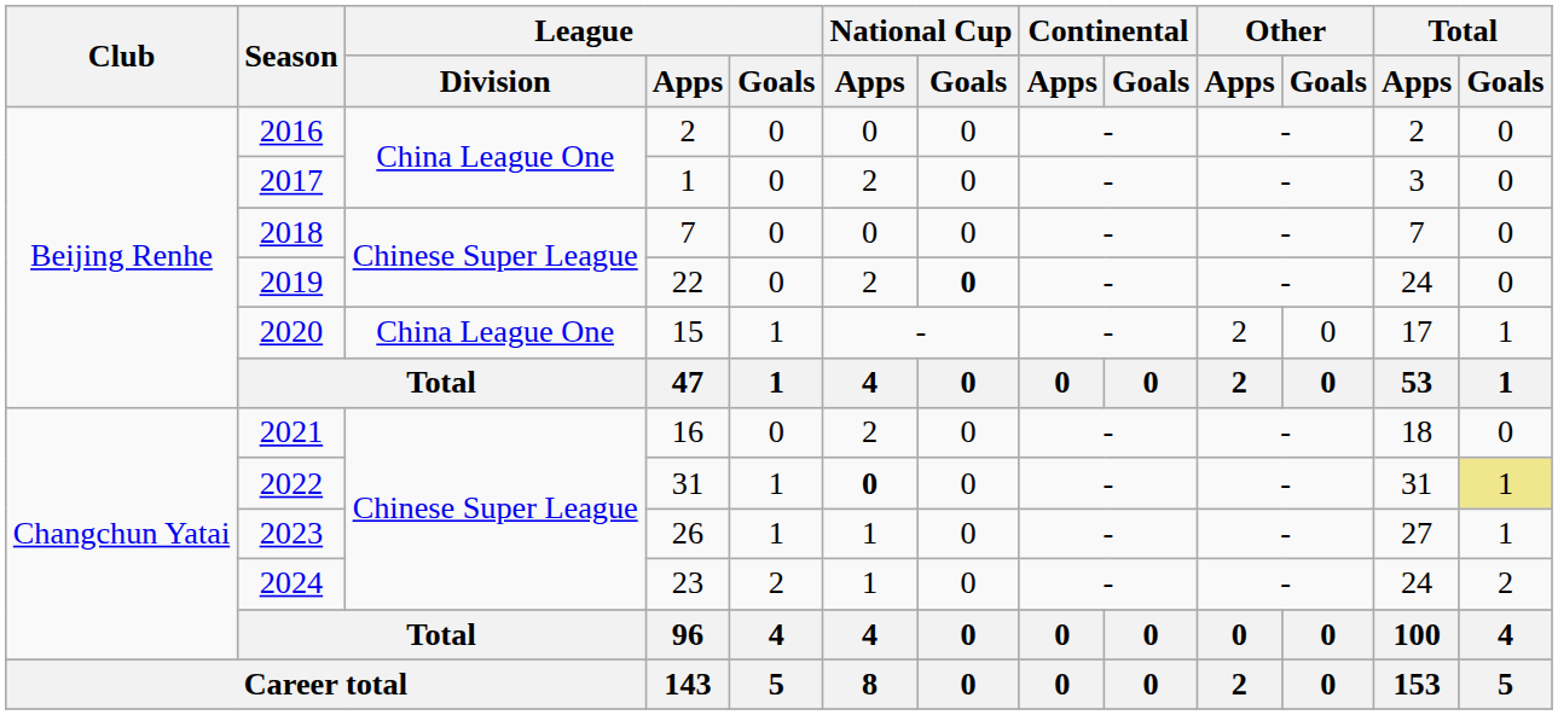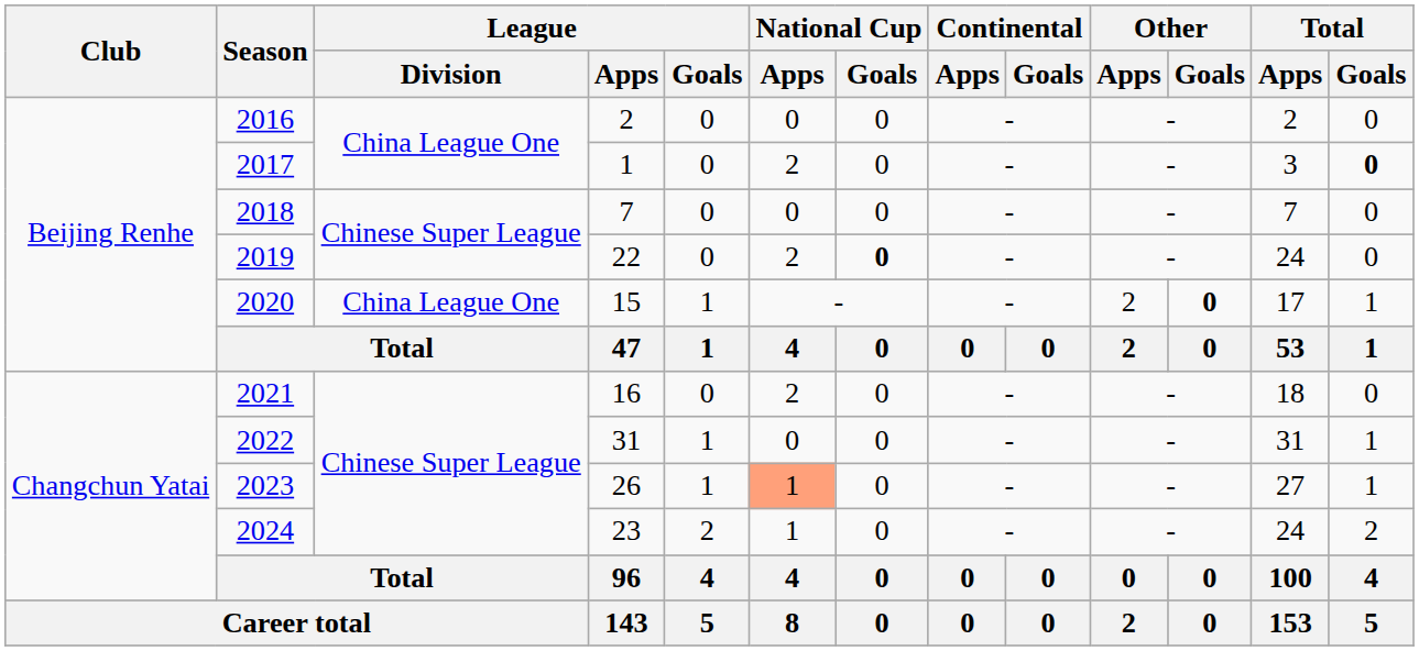2017 | Total / Goals: normal -> bold
2020 | Other / Goals: normal -> bold
2022 | National Cup / Apps: bold -> normal
2022 | Total / Goals: khaki background -> no background
2023 | National Cup / Apps: no background -> lightsalmon background
